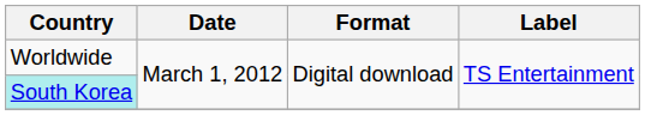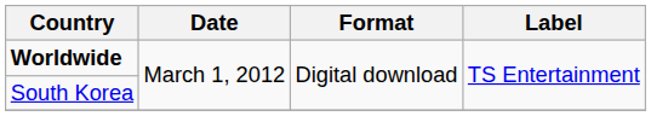Worldwide | Country: normal -> bold
South Korea | Country: paleturquoise background -> no background
